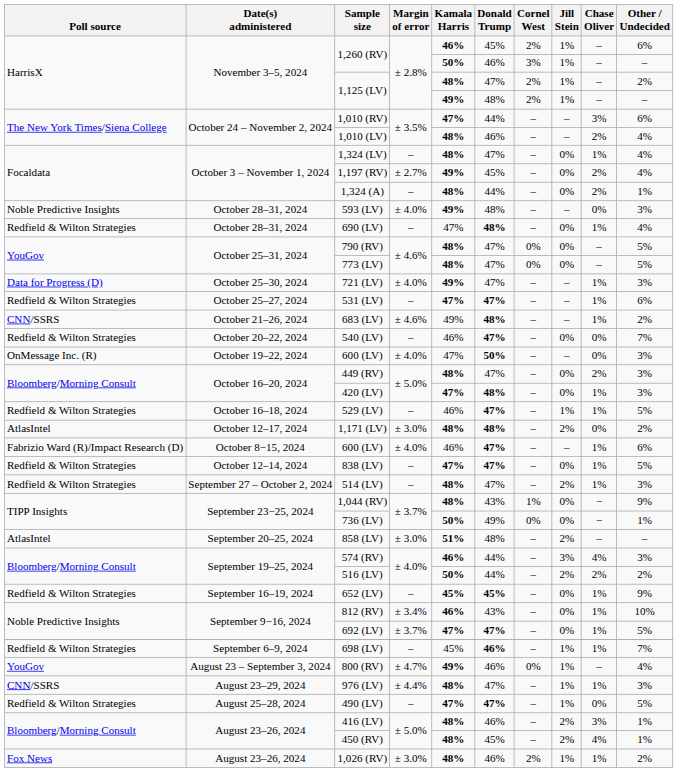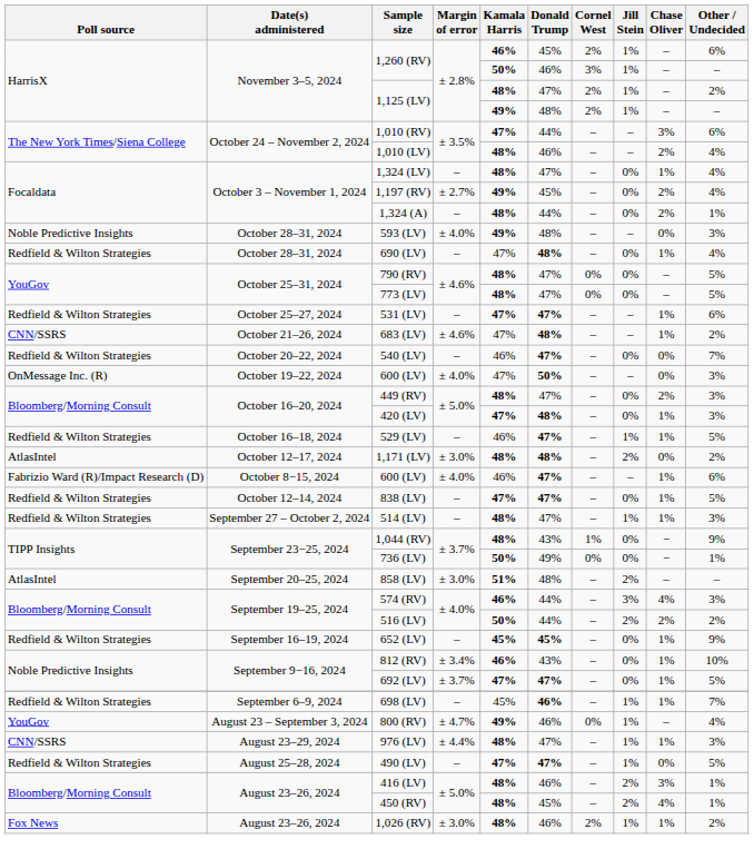- row: Data for Progress (D) | October 25–30, 2024 | 721 (LV) | ± 4.0% | 49% | 47% | – | – | 1% | 3%
683 (LV) | Kamala Harris: 49% -> 47%
514 (LV) | Jill Stein: 2% -> 1%
